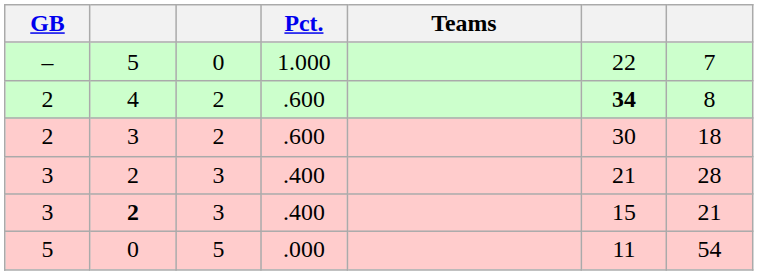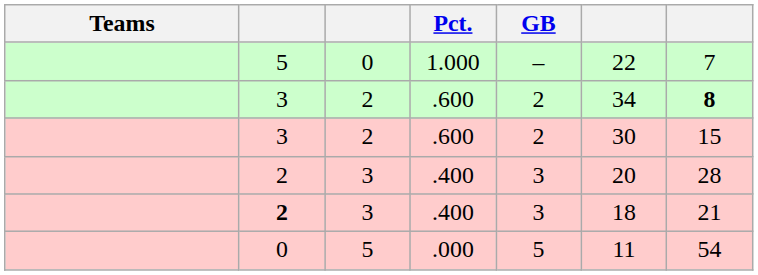columns swapped: Teams <-> GB
row 3 | column 2: 4 -> 3
row 3 | column 6: bold -> normal
row 3 | column 7: normal -> bold
row 4 | column 7: 18 -> 15
row 5 | column 6: 21 -> 20
row 6 | column 6: 15 -> 18
